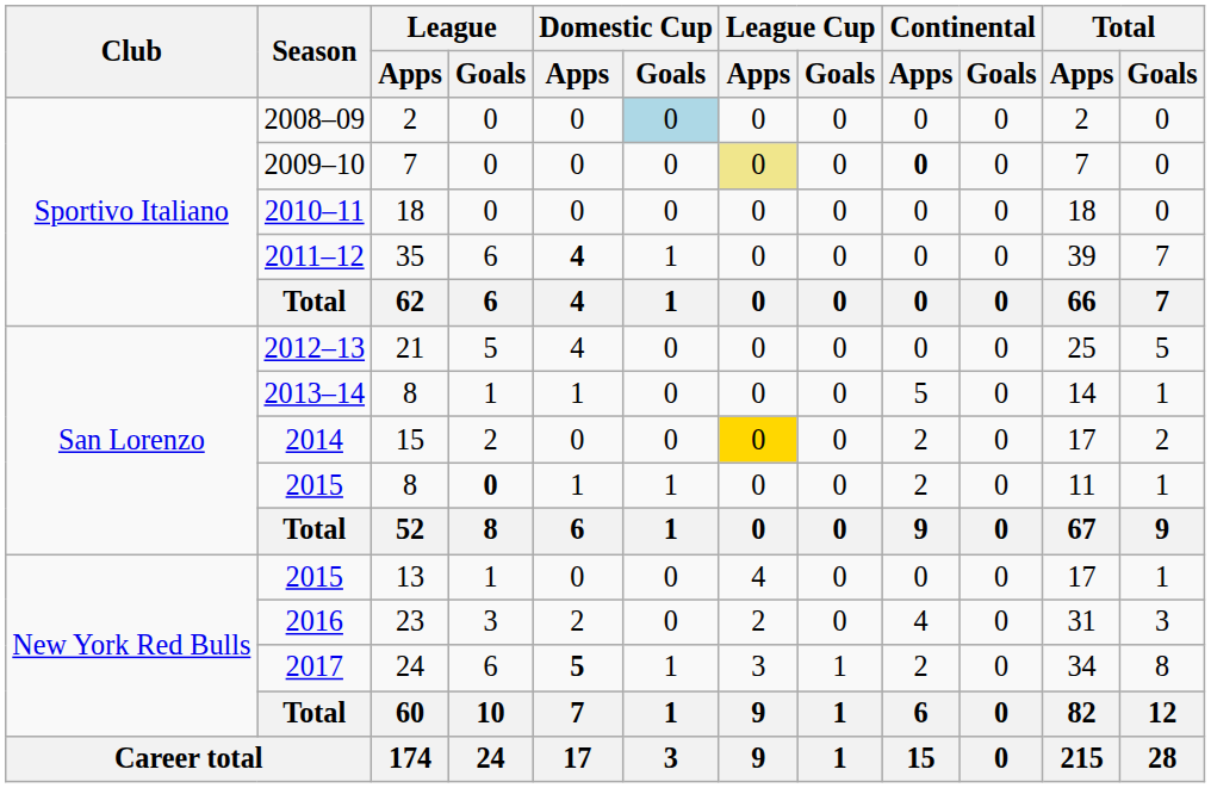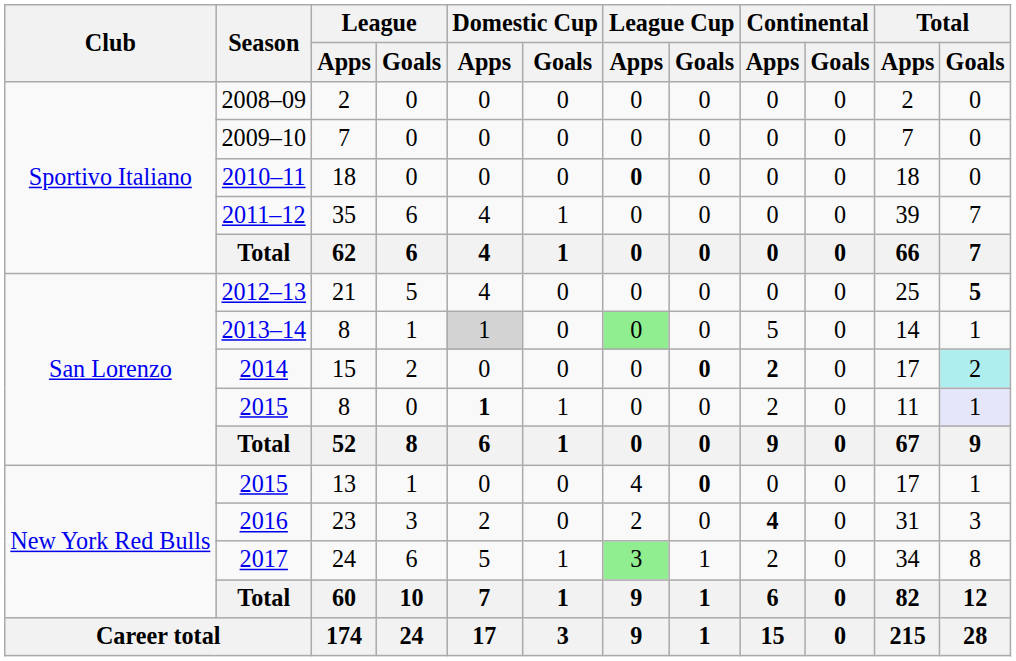2008–09 | Domestic Cup / Goals: lightblue background -> no background
2009–10 | League Cup / Apps: khaki background -> no background
2009–10 | Continental / Apps: bold -> normal
2010–11 | League Cup / Apps: normal -> bold
2011–12 | Domestic Cup / Apps: bold -> normal
2012–13 | Total / Goals: normal -> bold
2013–14 | Domestic Cup / Apps: no background -> lightgrey background
2013–14 | League Cup / Apps: no background -> lightgreen background
2014 | League Cup / Apps: gold background -> no background
2014 | League Cup / Goals: normal -> bold
2014 | Continental / Apps: normal -> bold
2014 | Total / Goals: no background -> paleturquoise background
2015 / 8 | League / Goals: bold -> normal
2015 / 8 | Domestic Cup / Apps: normal -> bold
2015 / 8 | Total / Goals: no background -> lavender background
2015 / 13 | League Cup / Goals: normal -> bold
2016 | Continental / Apps: normal -> bold
2017 | Domestic Cup / Apps: bold -> normal
2017 | League Cup / Apps: no background -> lightgreen background
